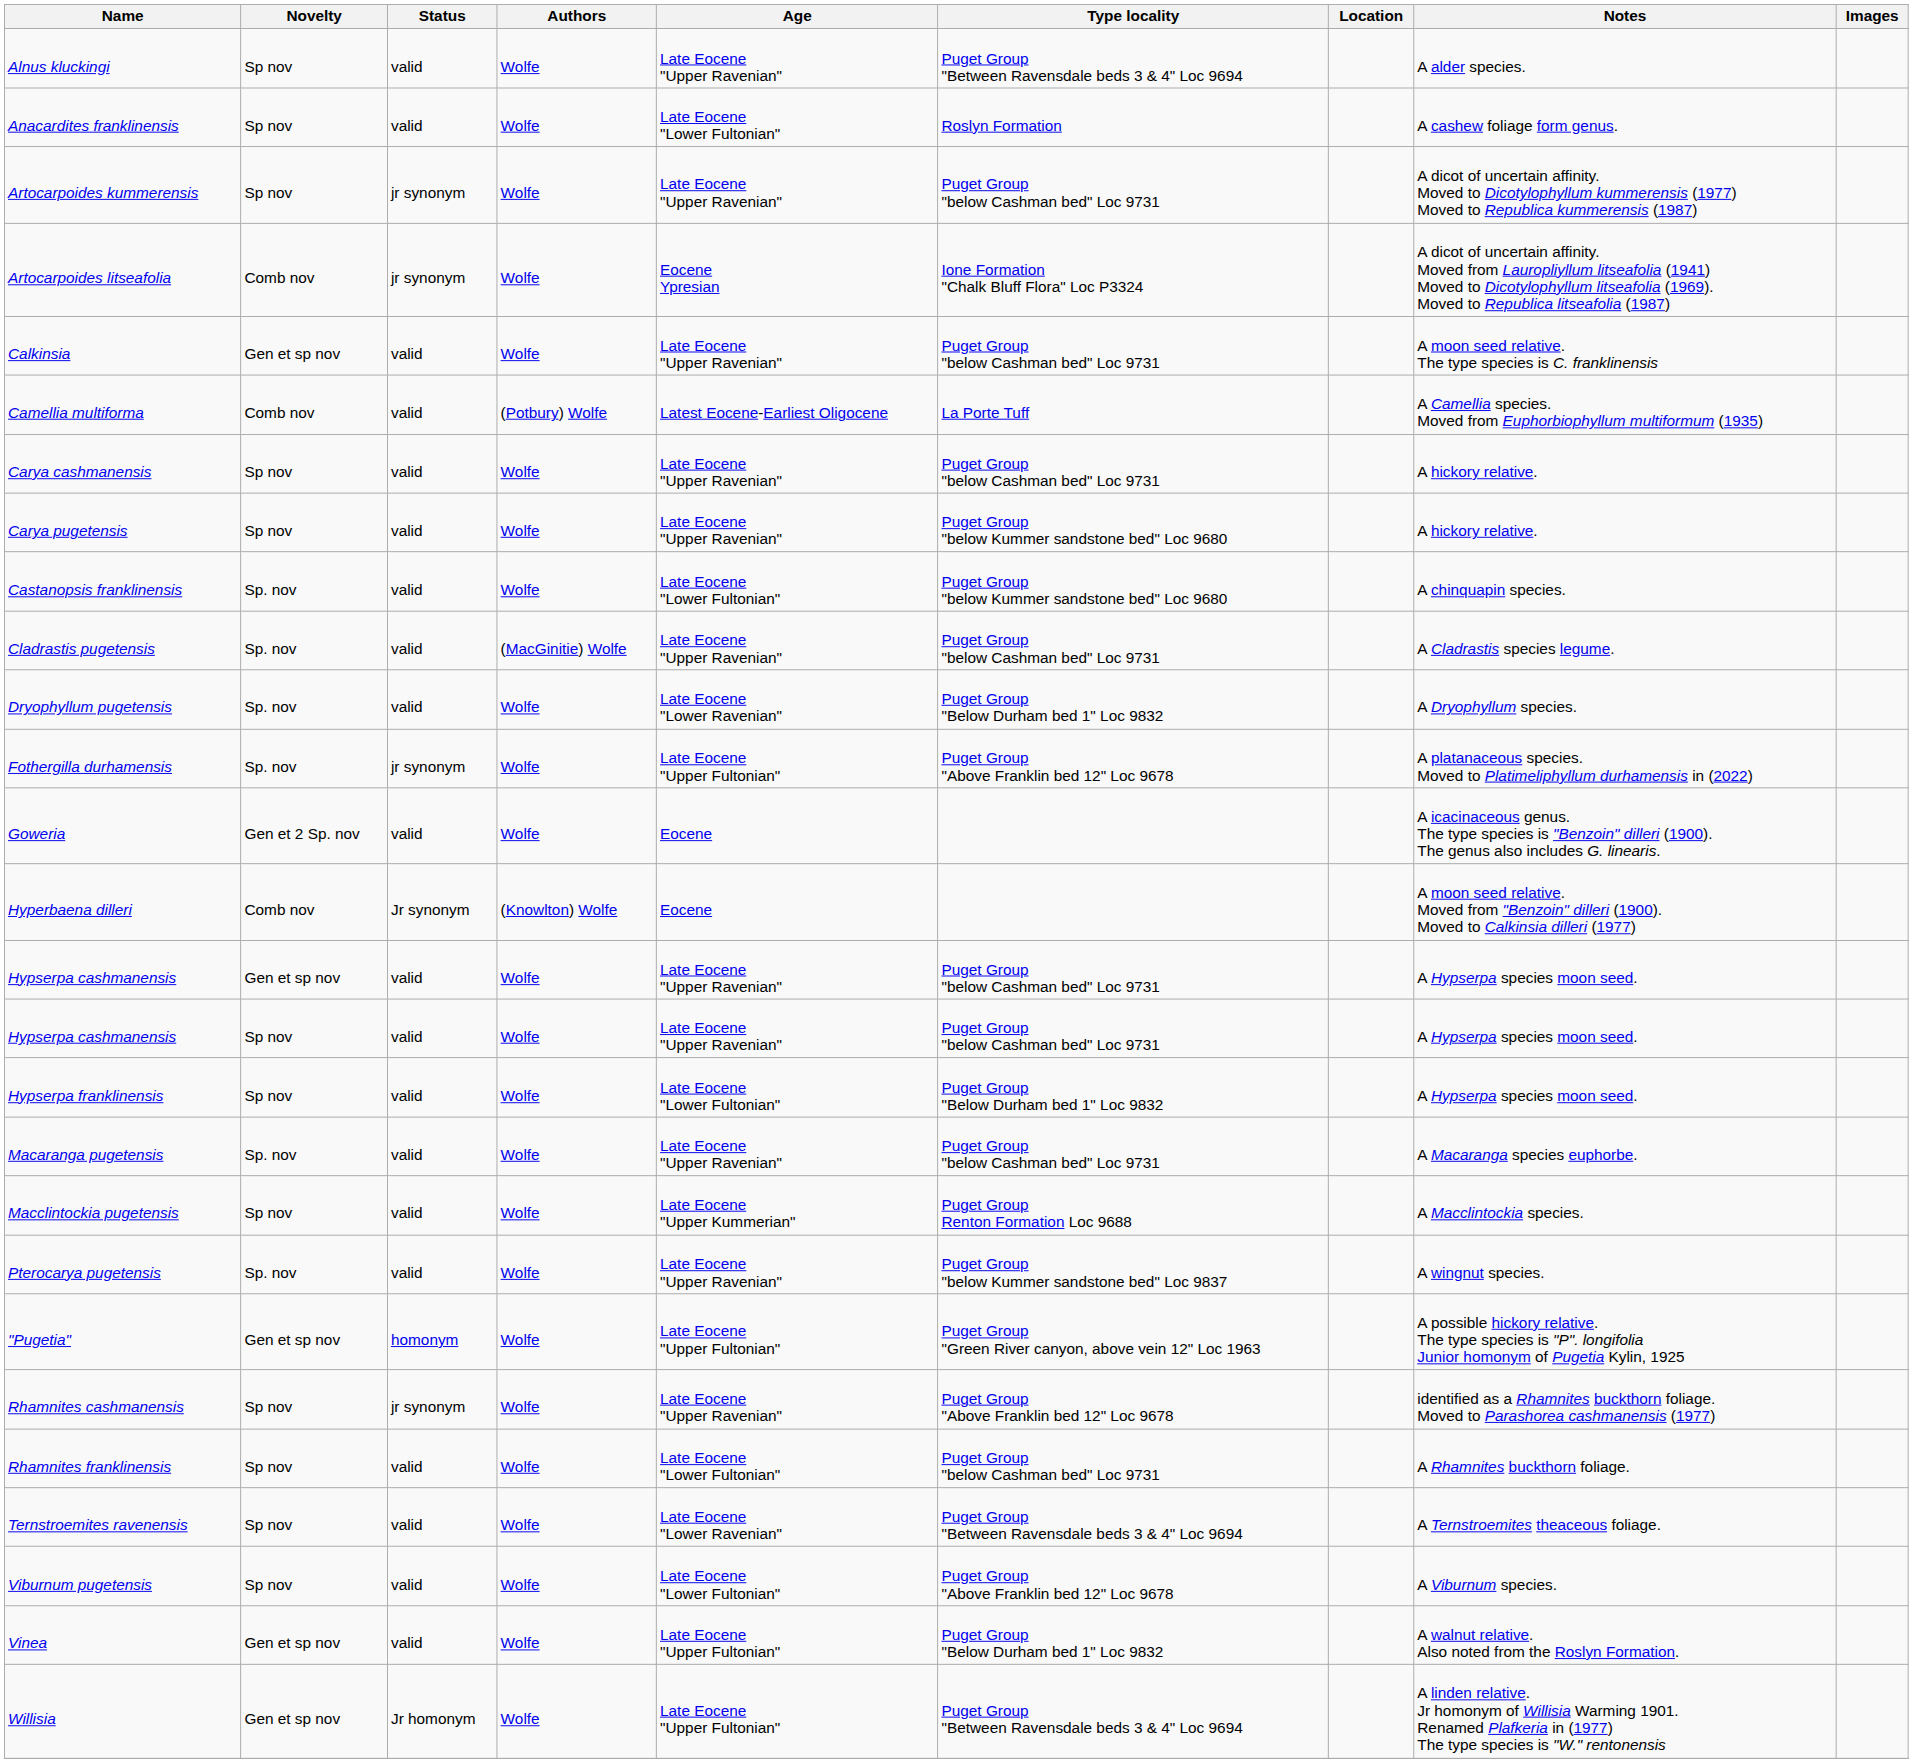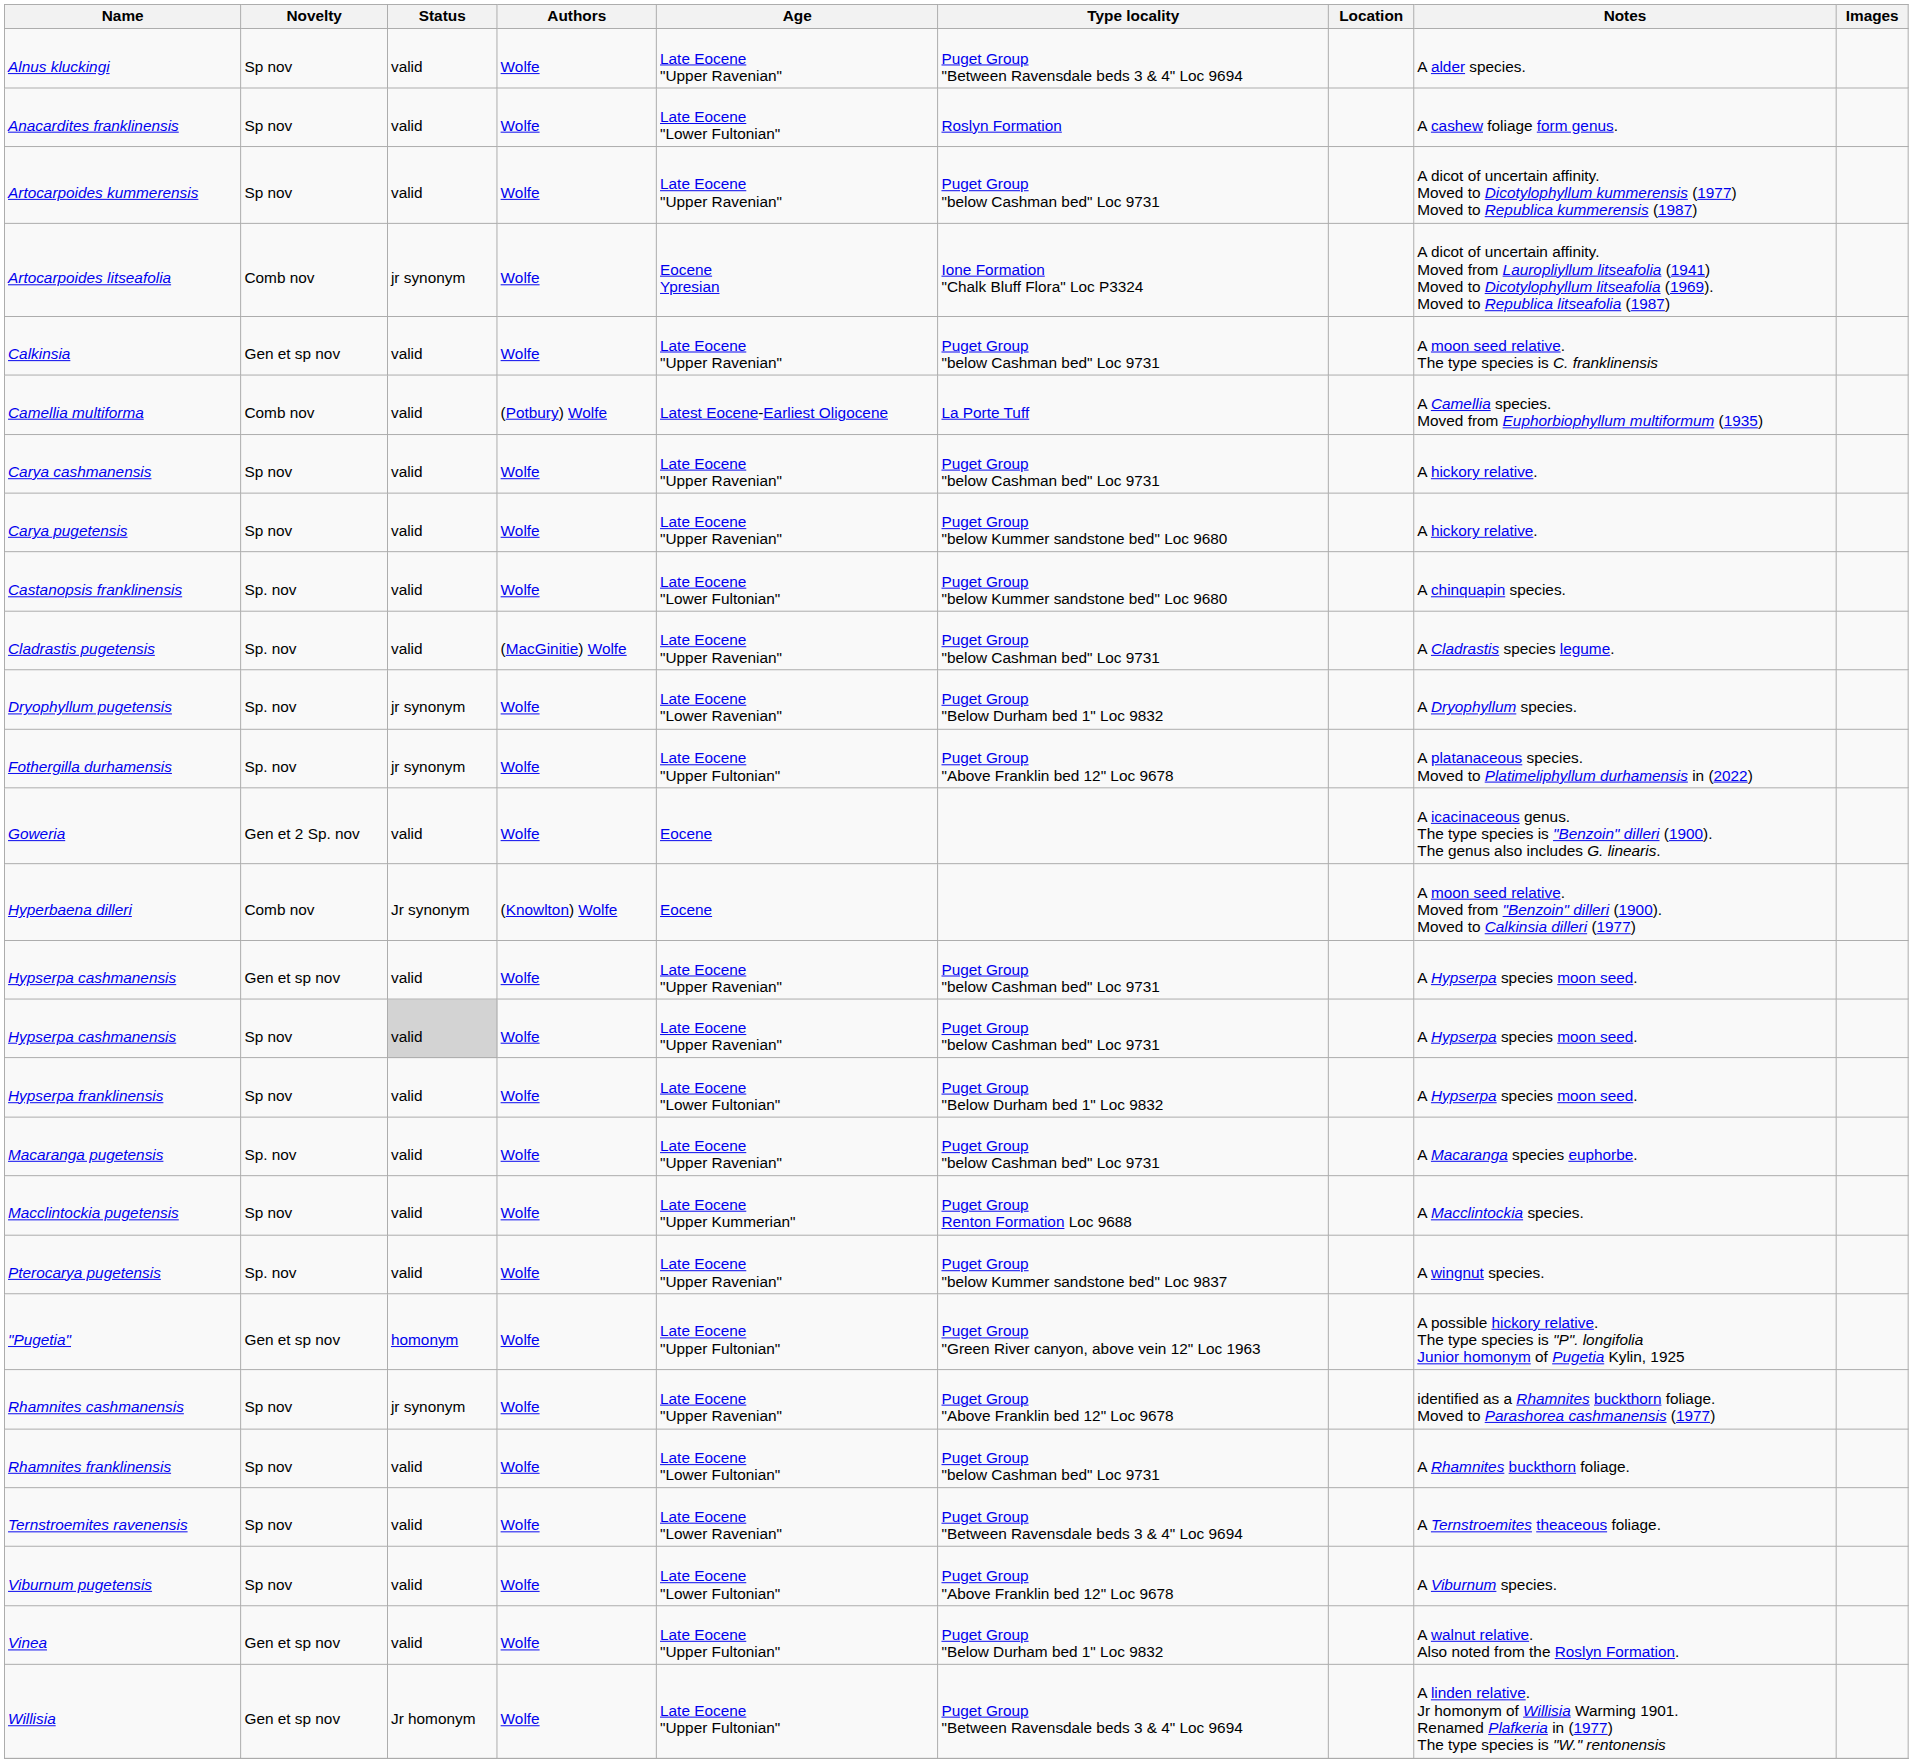Artocarpoides kummerensis | Status: jr synonym -> valid
Dryophyllum pugetensis | Status: valid -> jr synonym
Hypserpa cashmanensis / Sp nov | Status: no background -> lightgrey background
